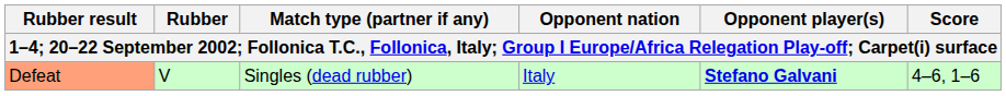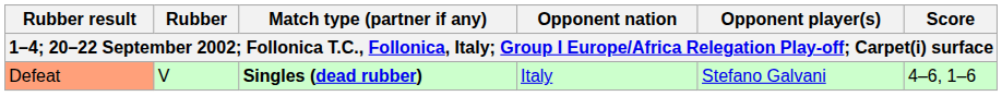Defeat | Match type (partner if any): normal -> bold
Defeat | Opponent player(s): bold -> normal
